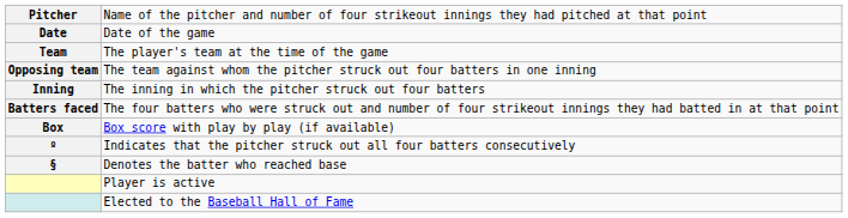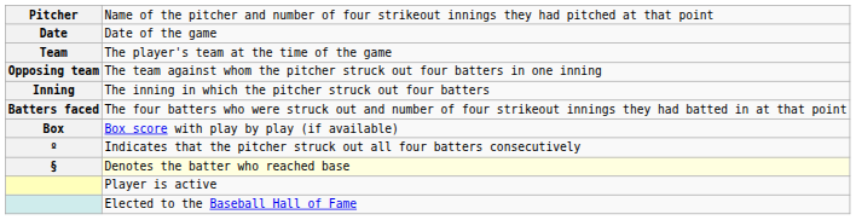row 9 | column 2: no background -> lightyellow background
